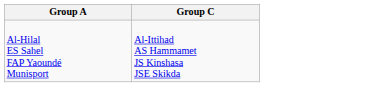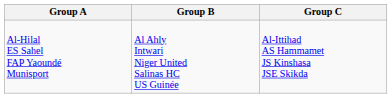+ column: Group B | Al Ahly Intwari Niger United Salinas HC US Guinée
